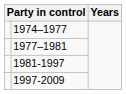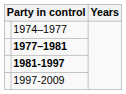1977–1981 | column 2: normal -> bold
1981-1997 | column 2: normal -> bold
